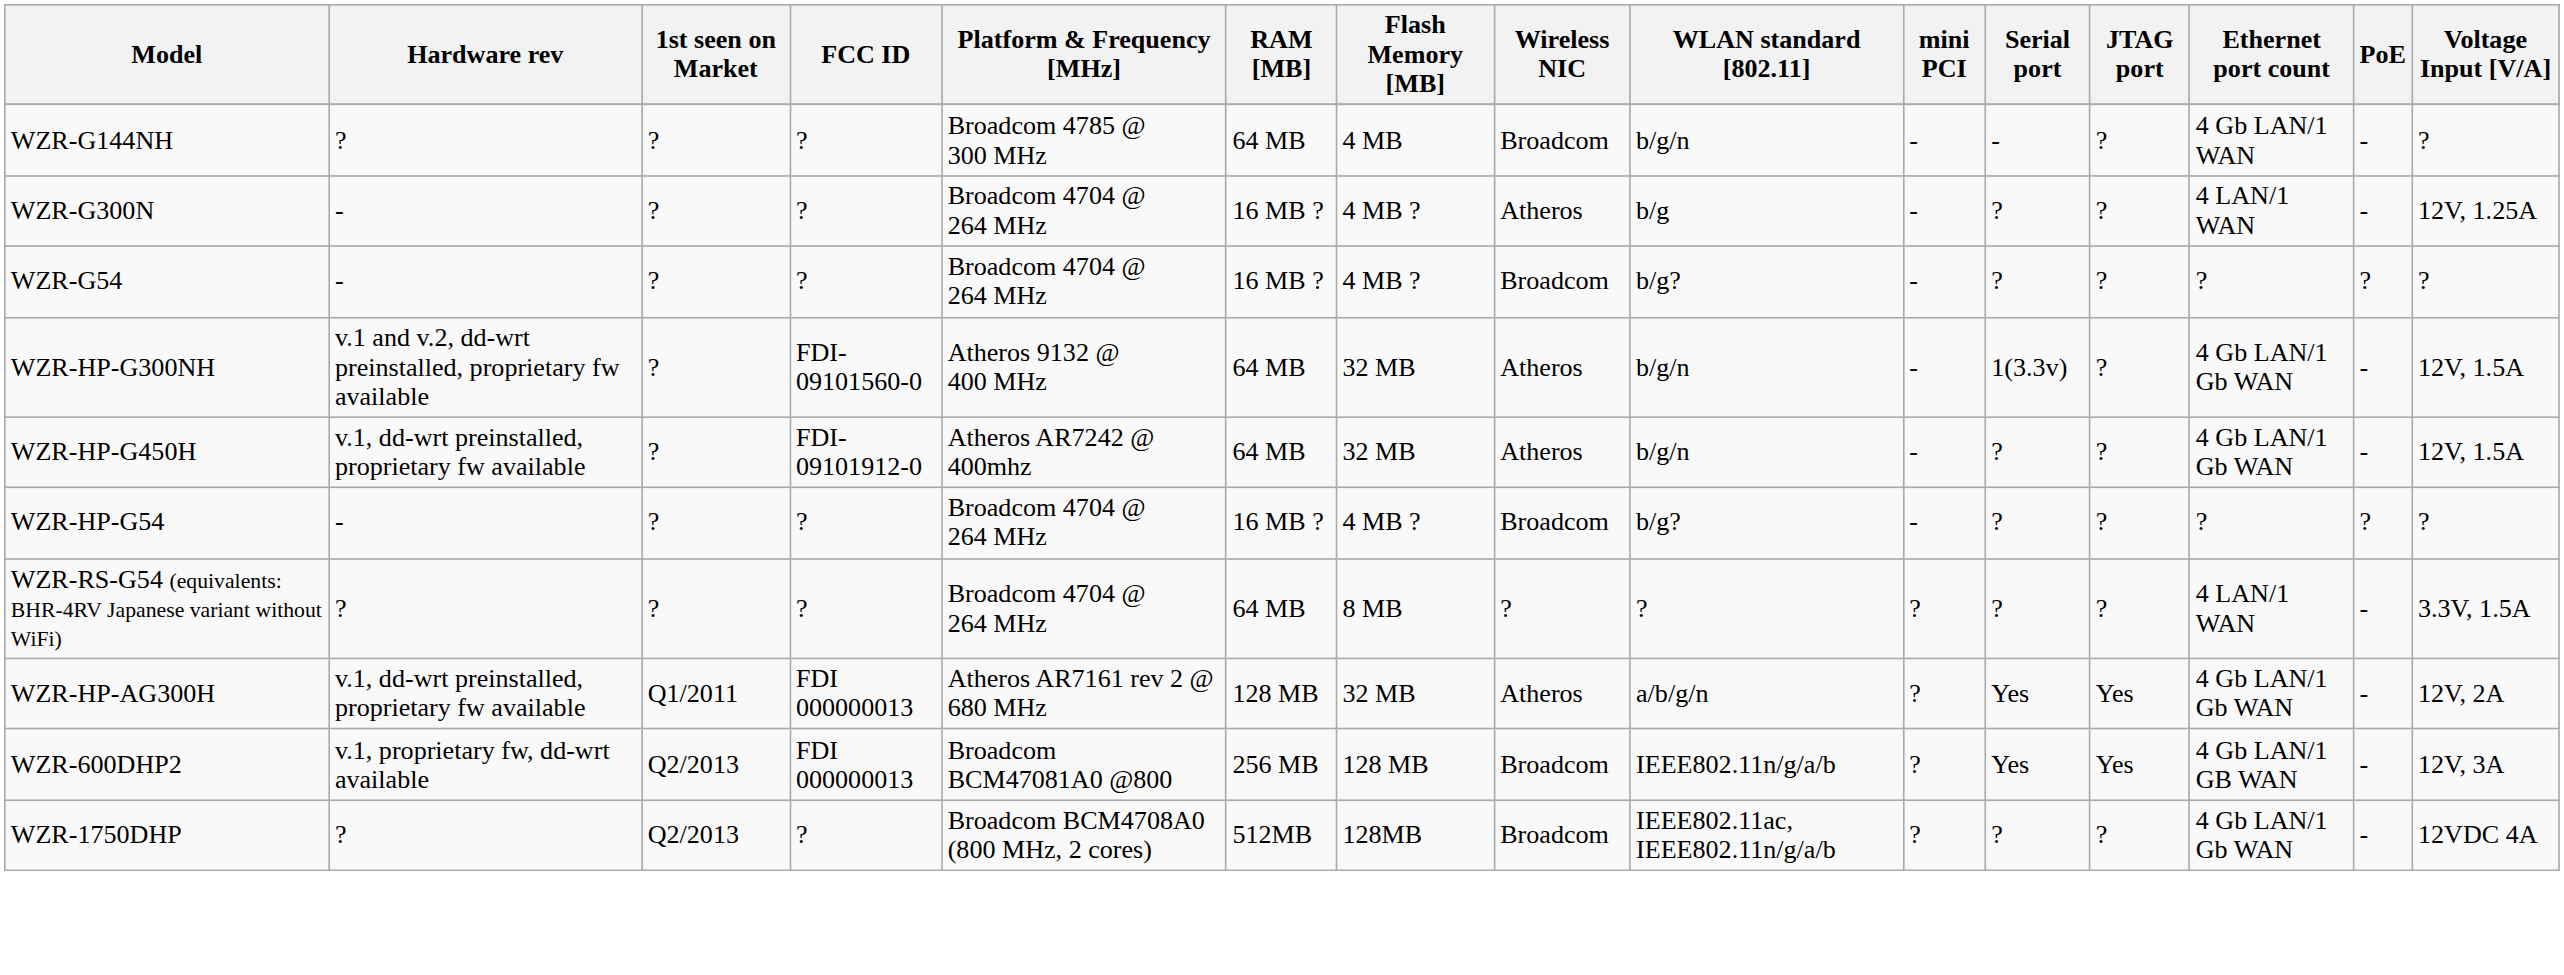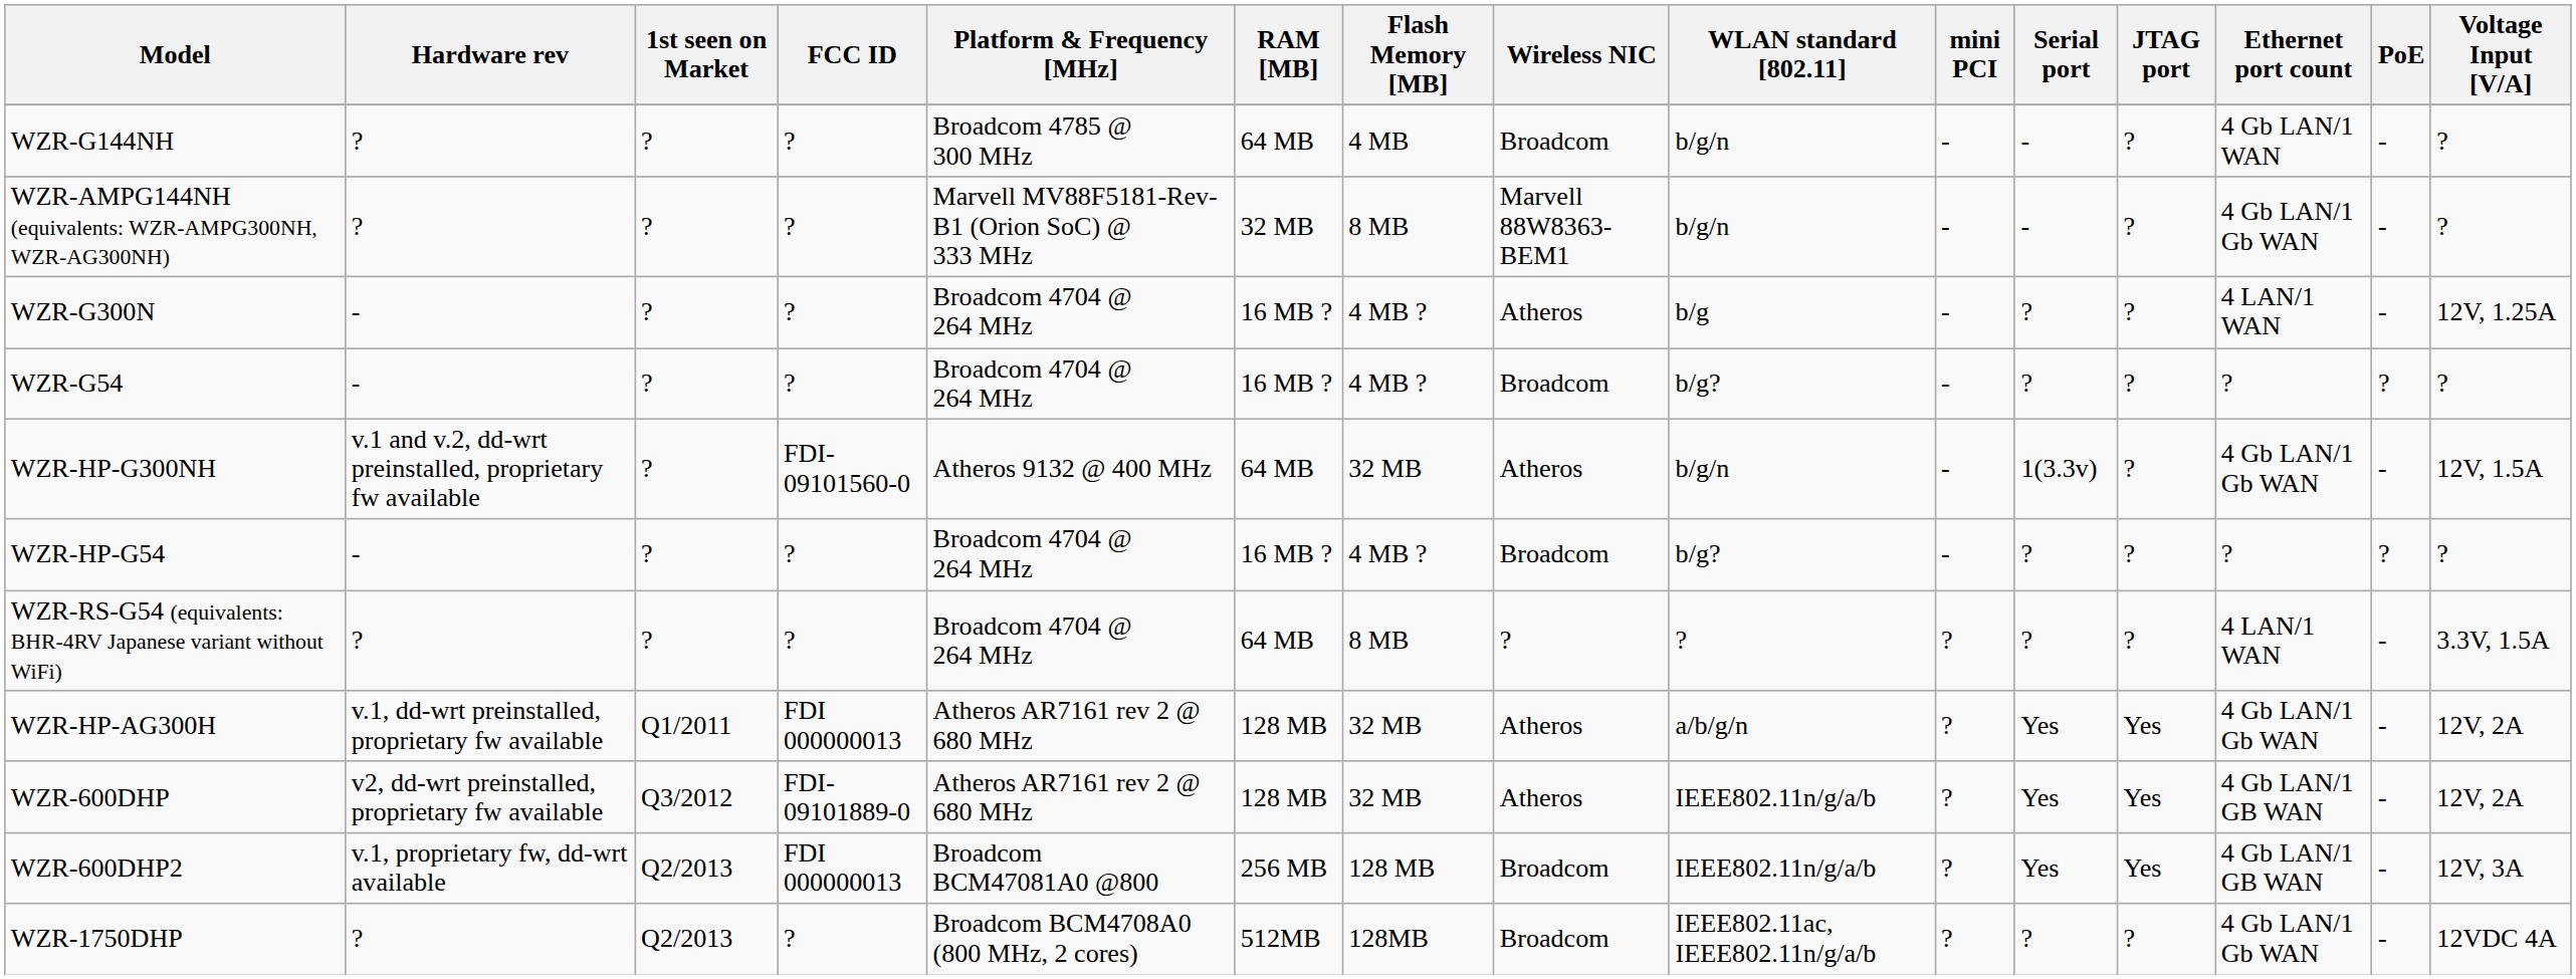+ row: WZR-AMPG144NH (equivalents: WZR-AMPG300NH, WZR-AG300NH) | ? | ? | ? | Marvell MV88F5181-Rev-B1 (Orion SoC) @ 333 MHz | 32 MB | 8 MB | Marvell 88W8363-BEM1 | b/g/n | - | - | ? | 4 Gb LAN/1 Gb WAN | - | ?
- row: WZR-HP-G450H | v.1, dd-wrt preinstalled, proprietary fw available | ? | FDI-09101912-0 | Atheros AR7242 @ 400mhz | 64 MB | 32 MB | Atheros | b/g/n | - | ? | ? | 4 Gb LAN/1 Gb WAN | - | 12V, 1.5A
+ row: WZR-600DHP | v2, dd-wrt preinstalled, proprietary fw available | Q3/2012 | FDI-09101889-0 | Atheros AR7161 rev 2 @ 680 MHz | 128 MB | 32 MB | Atheros | IEEE802.11n/g/a/b | ? | Yes | Yes | 4 Gb LAN/1 GB WAN | - | 12V, 2A
